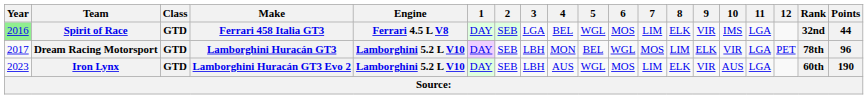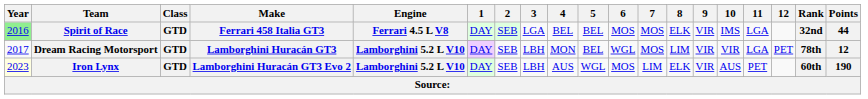Spirit of Race | 5: WGL -> BEL
Spirit of Race | 7: LIM -> MOS
Dream Racing Motorsport | 9: ELK -> VIR
Dream Racing Motorsport | Points: 96 -> 12
Iron Lynx | Year: no background -> lightyellow background
Iron Lynx | 11: LGA -> PET
